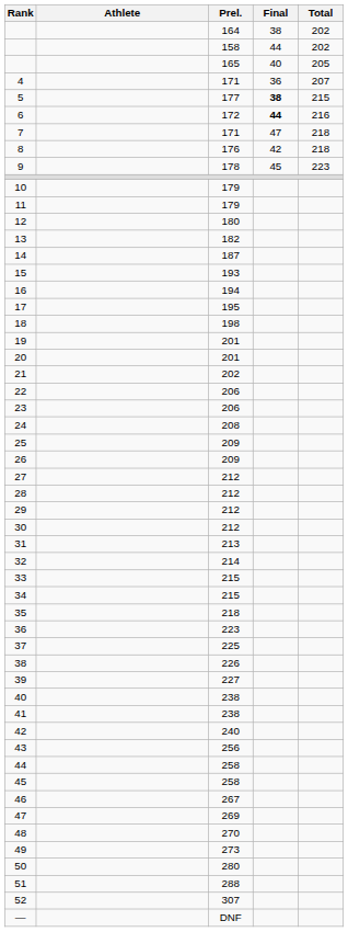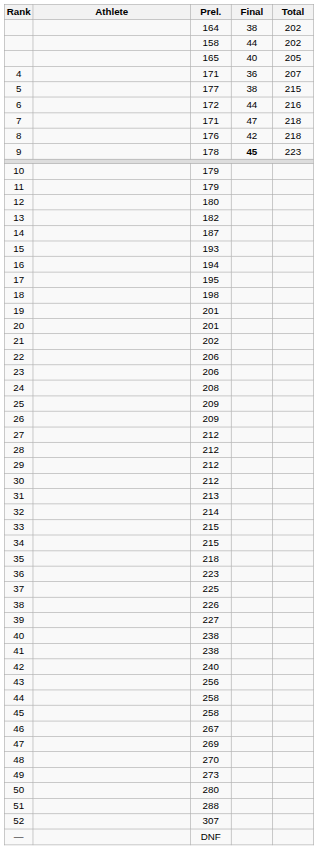5 | Final: bold -> normal
6 | Final: bold -> normal
9 | Final: normal -> bold
